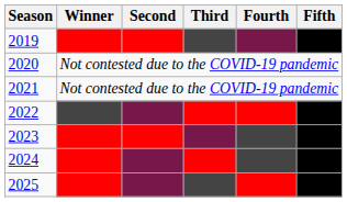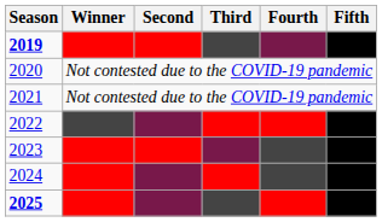2019 | Season: normal -> bold
2025 | Season: normal -> bold
